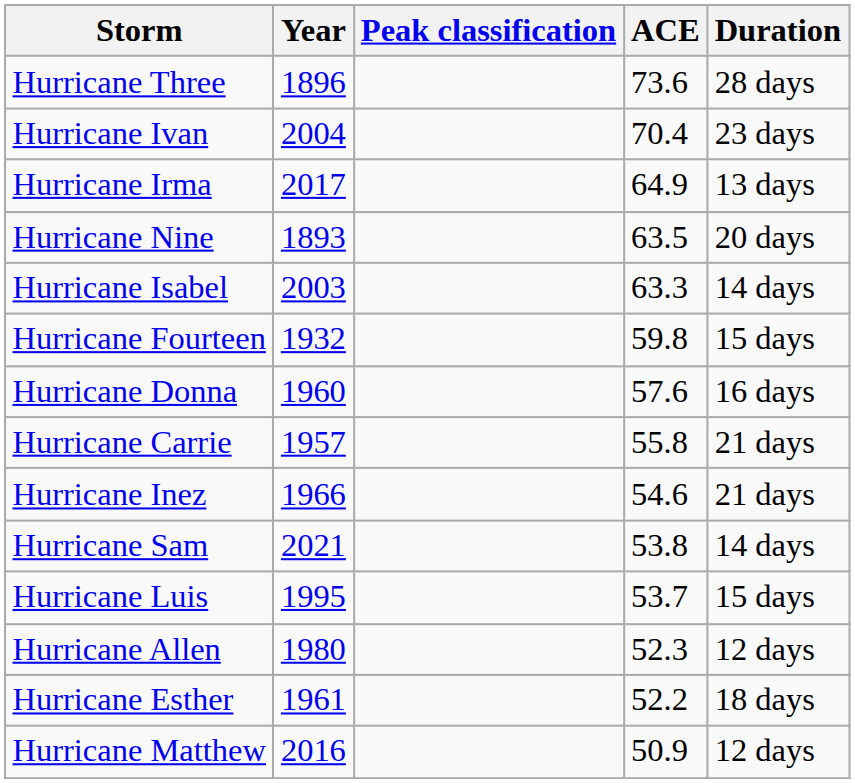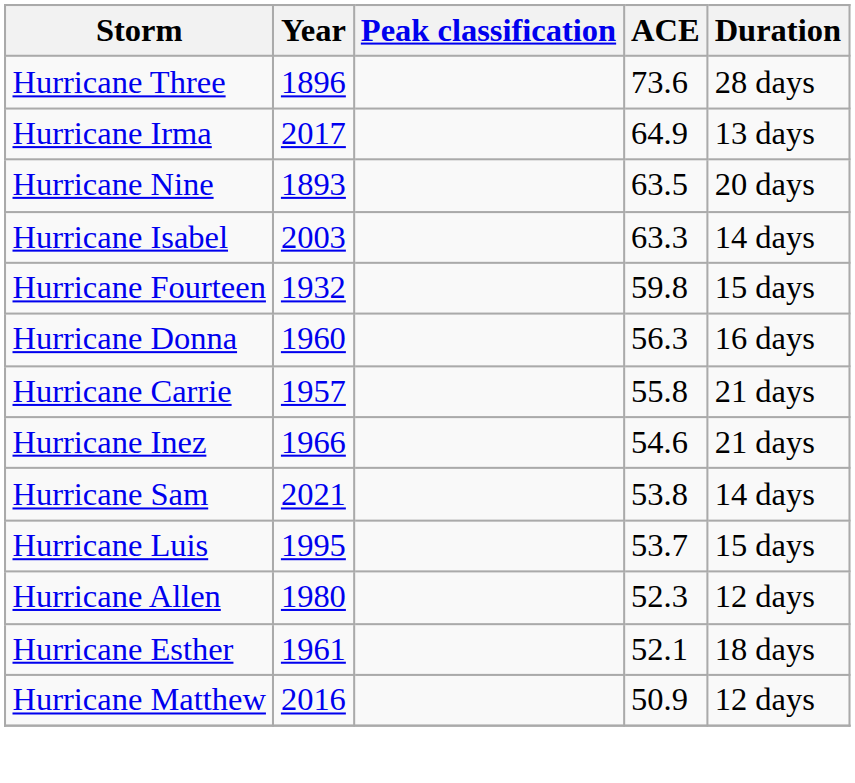- row: Hurricane Ivan | 2004 | 70.4 | 23 days
Hurricane Donna | ACE: 57.6 -> 56.3
Hurricane Esther | ACE: 52.2 -> 52.1
